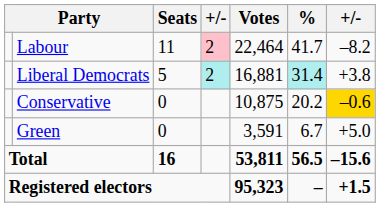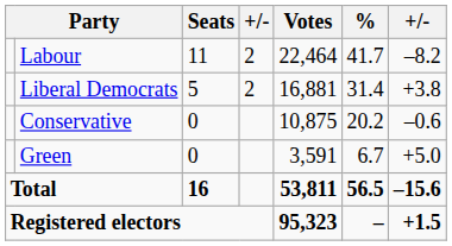Labour | column 4: pink background -> no background
Liberal Democrats | column 4: paleturquoise background -> no background
Liberal Democrats | %: paleturquoise background -> no background
Conservative | column 7: gold background -> no background
